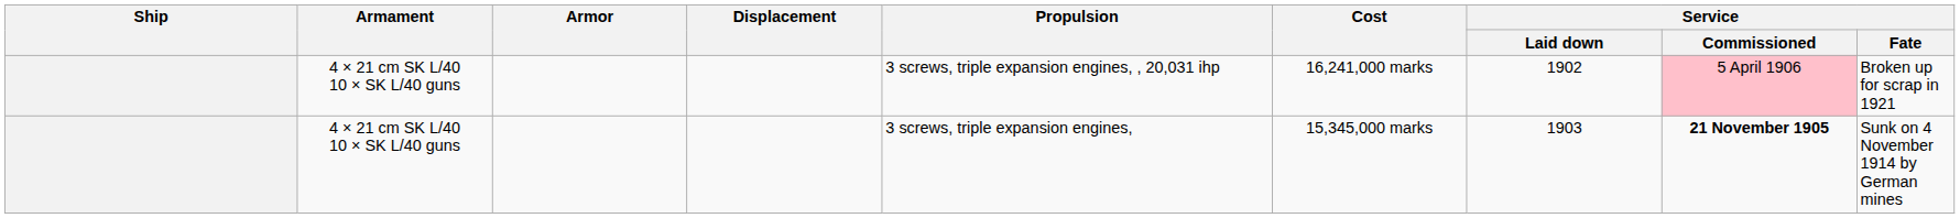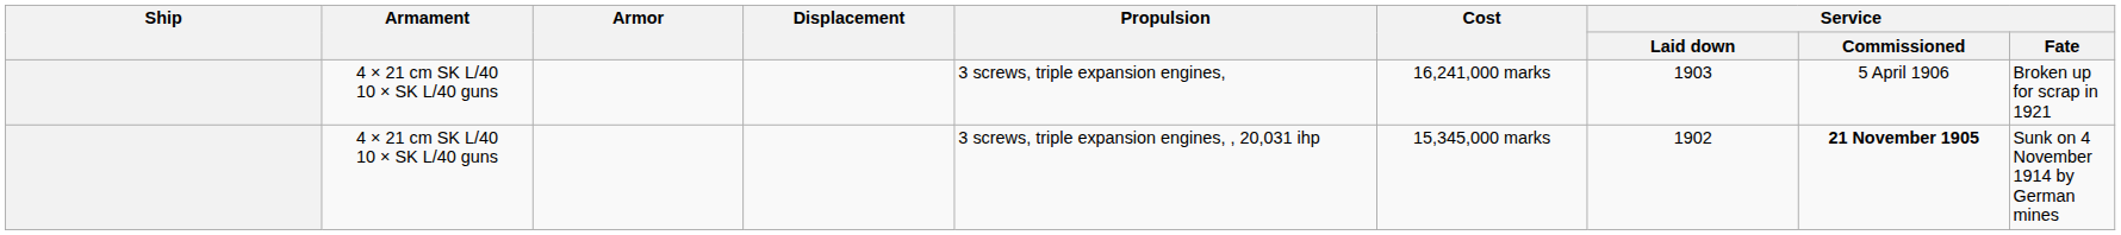row 3 | Propulsion: 3 screws, triple expansion engines, , 20,031 ihp -> 3 screws, triple expansion engines,
row 3 | Service / Laid down: 1902 -> 1903
row 3 | Service / Commissioned: pink background -> no background
row 4 | Propulsion: 3 screws, triple expansion engines, -> 3 screws, triple expansion engines, , 20,031 ihp
row 4 | Service / Laid down: 1903 -> 1902
